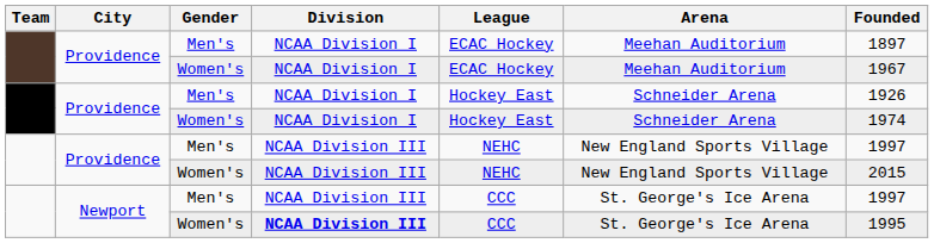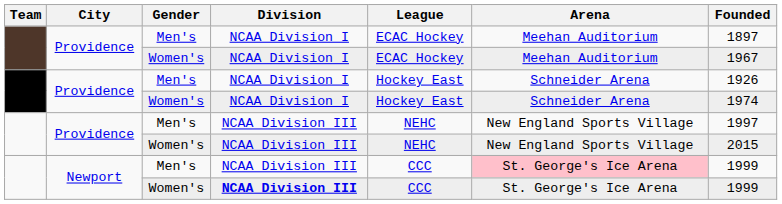Newport / Men's | Arena: no background -> pink background
Newport / Men's | Founded: 1997 -> 1999
Newport / Women's | Founded: 1995 -> 1999
